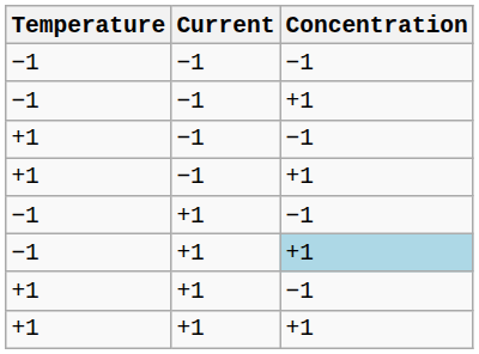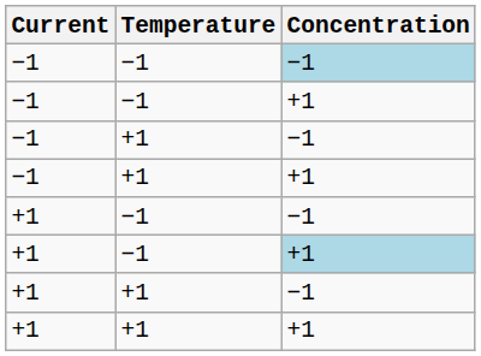columns swapped: Current <-> Temperature
row 2 | Concentration: no background -> lightblue background
